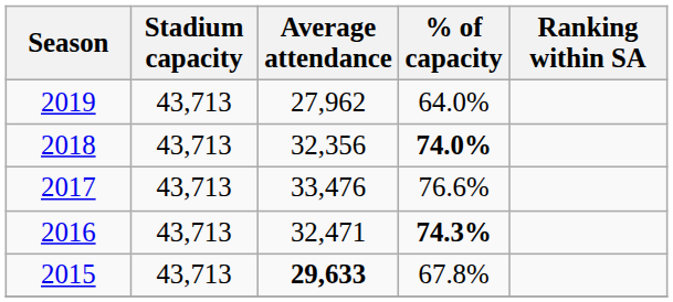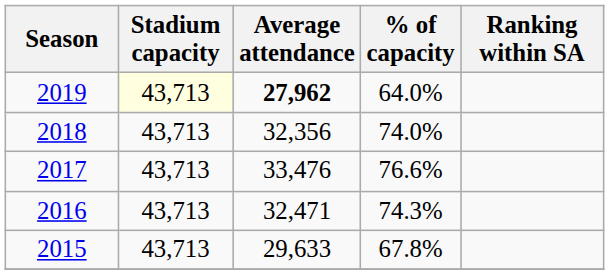2019 | Stadium capacity: no background -> lightyellow background
2019 | Average attendance: normal -> bold
2018 | % of capacity: bold -> normal
2016 | % of capacity: bold -> normal
2015 | Average attendance: bold -> normal
